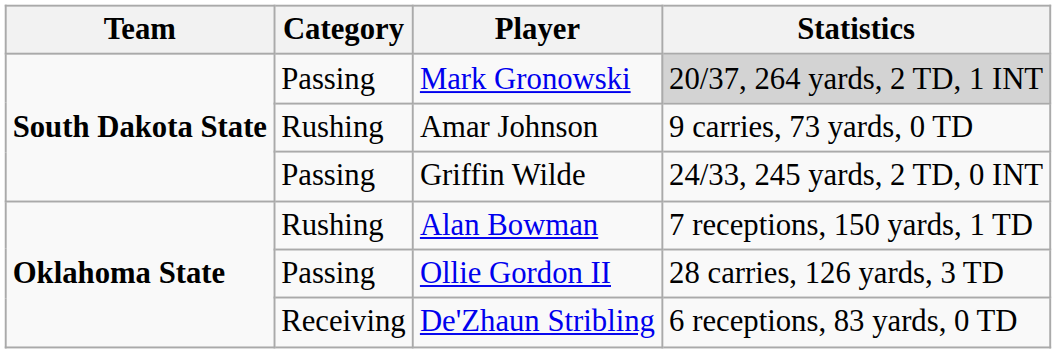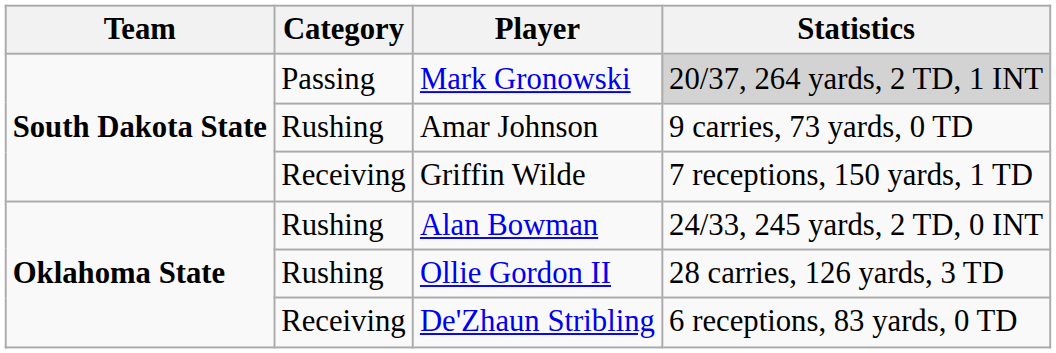Griffin Wilde | Category: Passing -> Receiving
Griffin Wilde | Statistics: 24/33, 245 yards, 2 TD, 0 INT -> 7 receptions, 150 yards, 1 TD
Alan Bowman | Statistics: 7 receptions, 150 yards, 1 TD -> 24/33, 245 yards, 2 TD, 0 INT
Ollie Gordon II | Category: Passing -> Rushing
